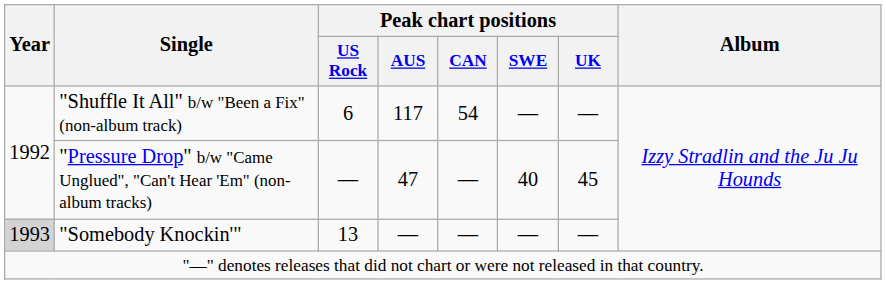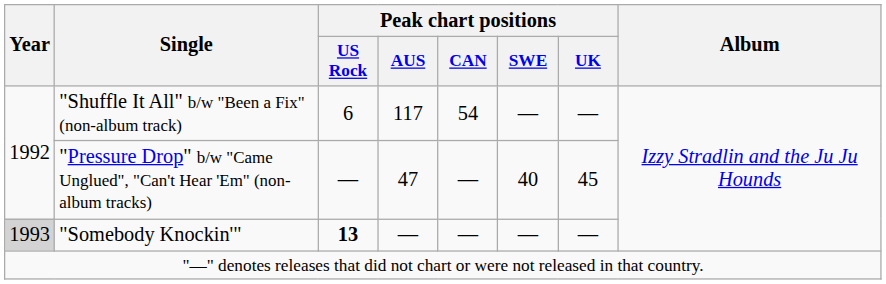"Somebody Knockin'" | Peak chart positions / US Rock: normal -> bold
